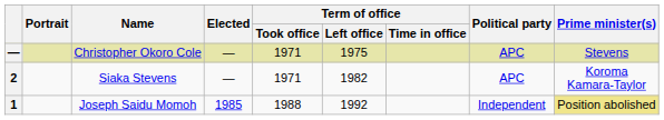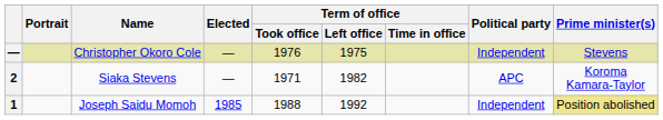Christopher Okoro Cole | Term of office / Took office: 1971 -> 1976
Christopher Okoro Cole | Political party: APC -> Independent
